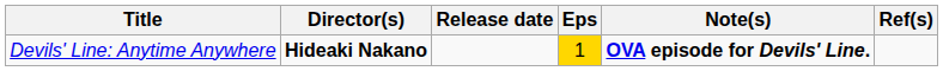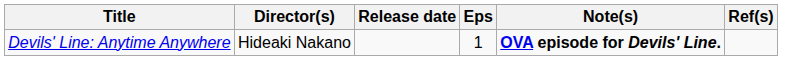Devils' Line: Anytime Anywhere | Director(s): bold -> normal
Devils' Line: Anytime Anywhere | Eps: gold background -> no background
